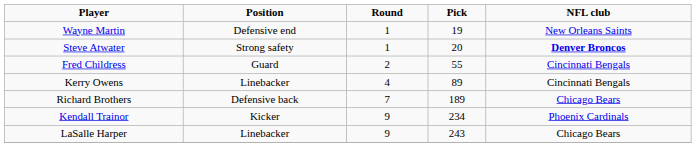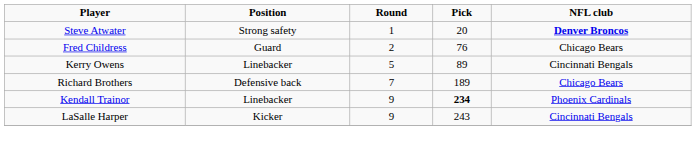- row: Wayne Martin | Defensive end | 1 | 19 | New Orleans Saints
Fred Childress | Pick: 55 -> 76
Fred Childress | NFL club: Cincinnati Bengals -> Chicago Bears
Kerry Owens | Round: 4 -> 5
Kendall Trainor | Position: Kicker -> Linebacker
Kendall Trainor | Pick: normal -> bold
LaSalle Harper | Position: Linebacker -> Kicker
LaSalle Harper | NFL club: Chicago Bears -> Cincinnati Bengals
